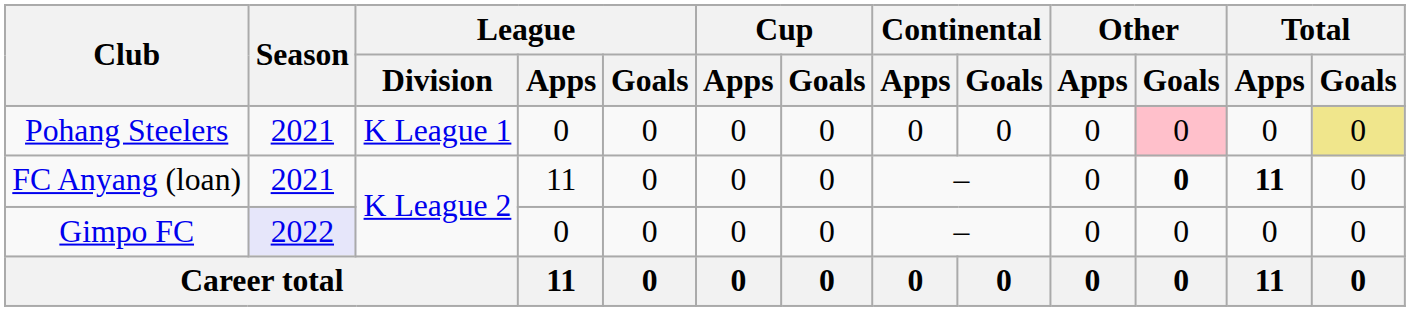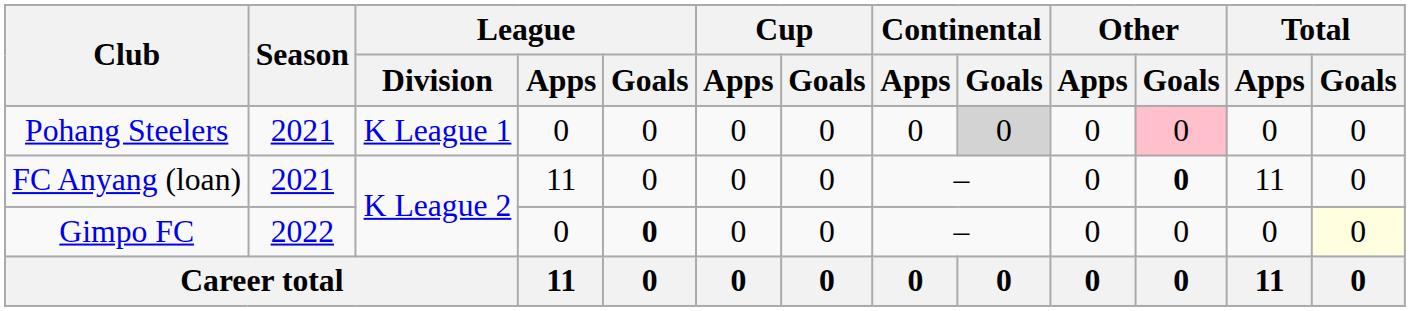Pohang Steelers | Continental / Goals: no background -> lightgrey background
Pohang Steelers | Total / Goals: khaki background -> no background
FC Anyang (loan) | Total / Apps: bold -> normal
Gimpo FC | Season: lavender background -> no background
Gimpo FC | League / Goals: normal -> bold
Gimpo FC | Total / Goals: no background -> lightyellow background
